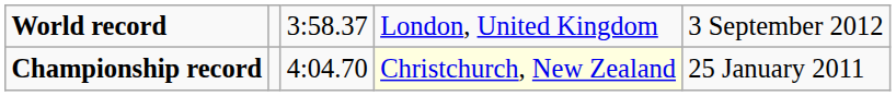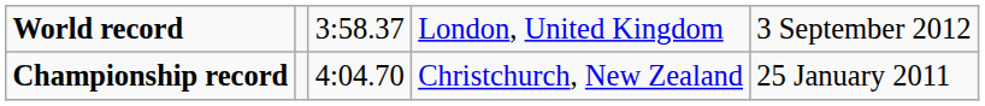Championship record | column 4: lightyellow background -> no background
